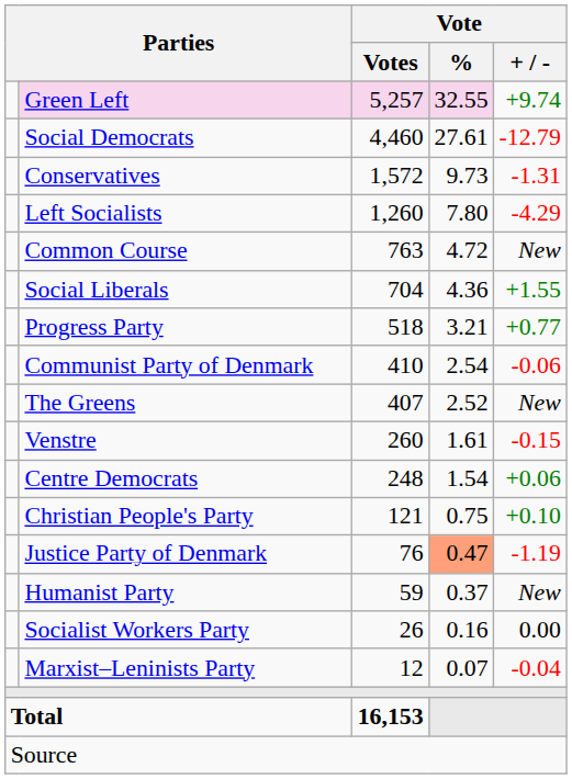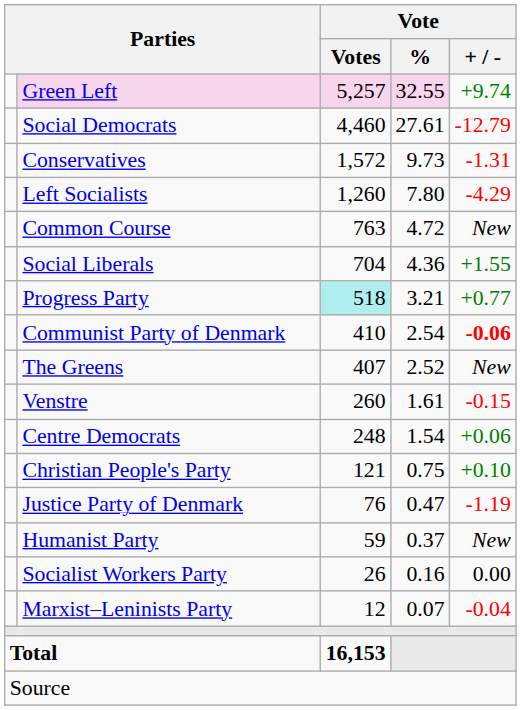Progress Party | Vote / Votes: no background -> paleturquoise background
Communist Party of Denmark | Vote / + / -: normal -> bold
Justice Party of Denmark | Vote / %: lightsalmon background -> no background
